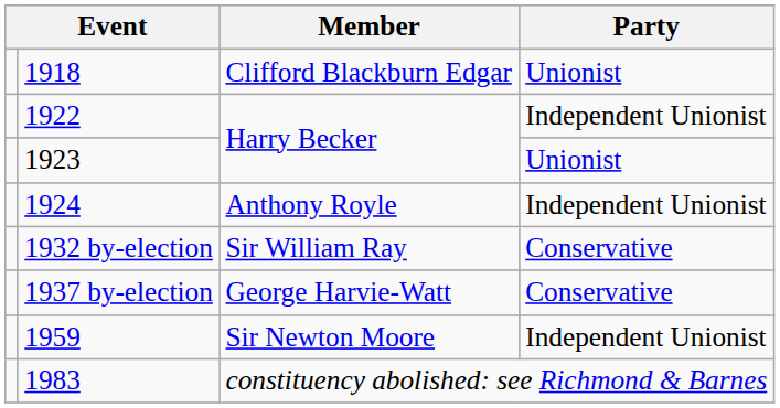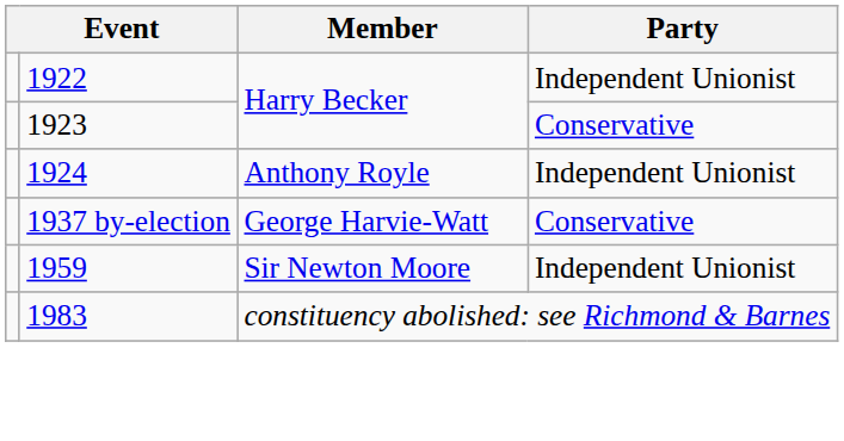- row: 1918 | Clifford Blackburn Edgar | Unionist
1923 | Party: Unionist -> Conservative
- row: 1932 by-election | Sir William Ray | Conservative
